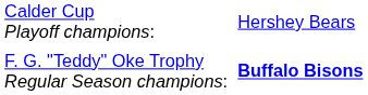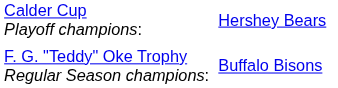F. G. "Teddy" Oke Trophy Regular Season champions: | column 2: bold -> normal
